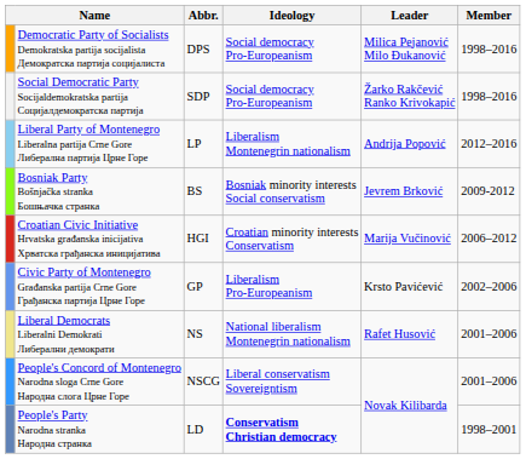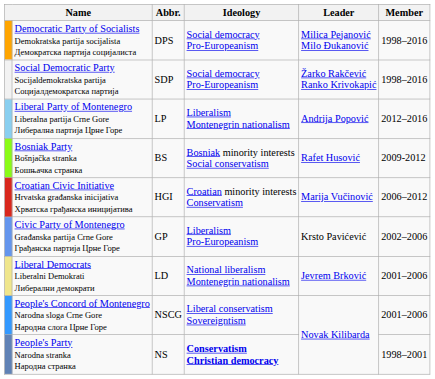Bosniak Party Bošnjačka stranka Бошњачка странка | Leader: Jevrem Brković -> Rafet Husović
Liberal Democrats Liberalni Demokrati Либерални демократи | Abbr.: NS -> LD
Liberal Democrats Liberalni Demokrati Либерални демократи | Leader: Rafet Husović -> Jevrem Brković
People's Party Narodna stranka Народна странка | Abbr.: LD -> NS
